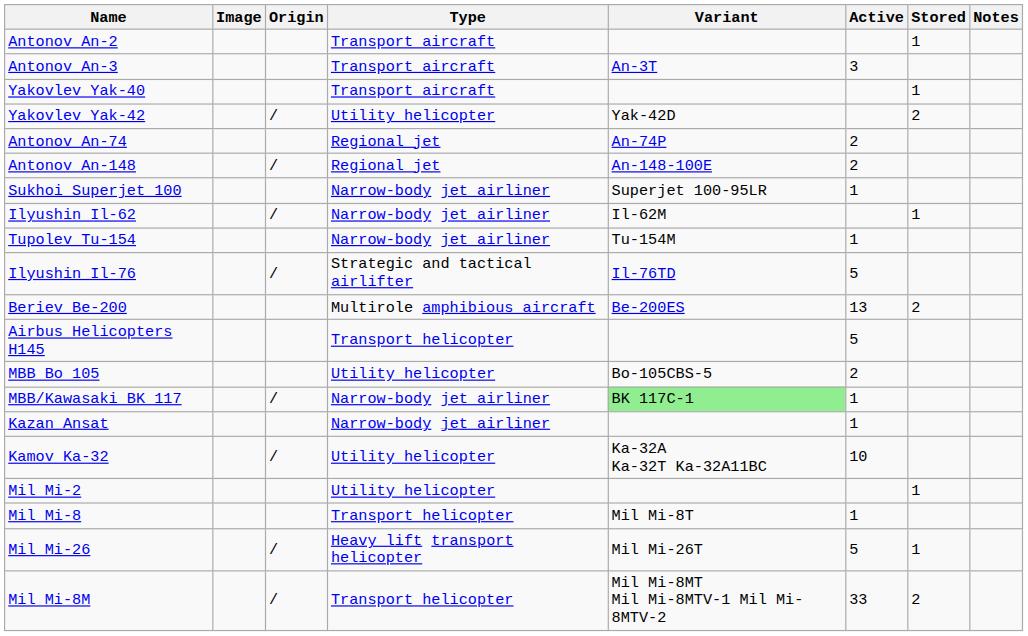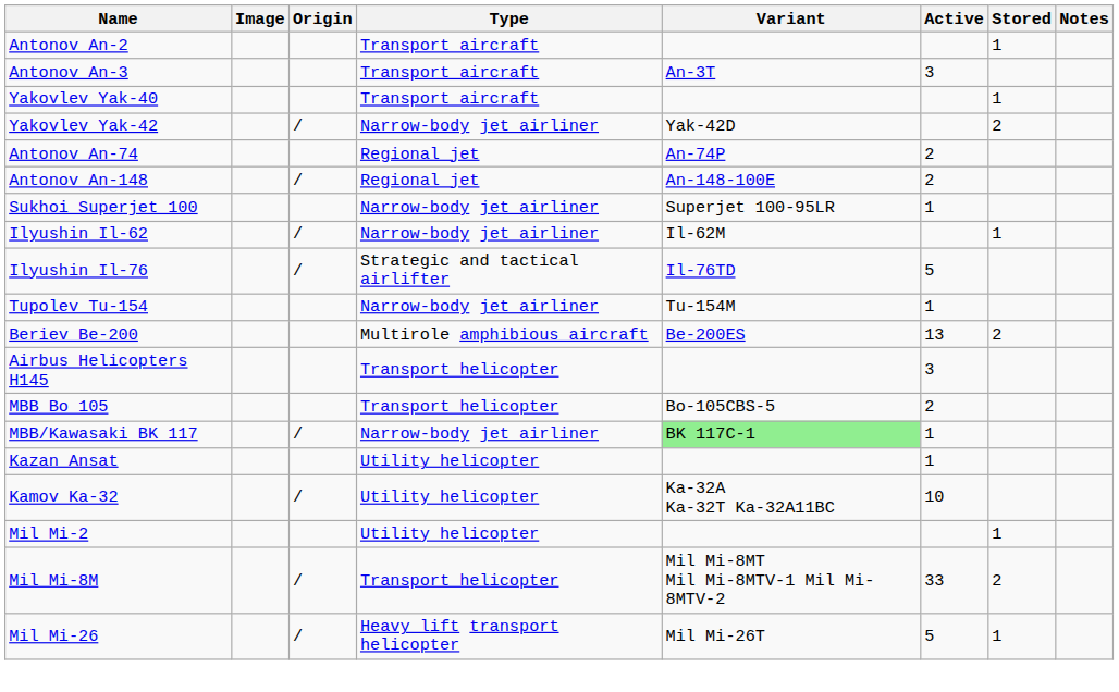Yakovlev Yak-42 | Type: Utility helicopter -> Narrow-body jet airliner
rows swapped: Tupolev Tu-154 <-> Ilyushin Il-76
Airbus Helicopters H145 | Active: 5 -> 3
MBB Bo 105 | Type: Utility helicopter -> Transport helicopter
Kazan Ansat | Type: Narrow-body jet airliner -> Utility helicopter
- row: Mil Mi-8 | Transport helicopter | Mil Mi-8T | 1
rows swapped: Mil Mi-8M <-> Mil Mi-26
